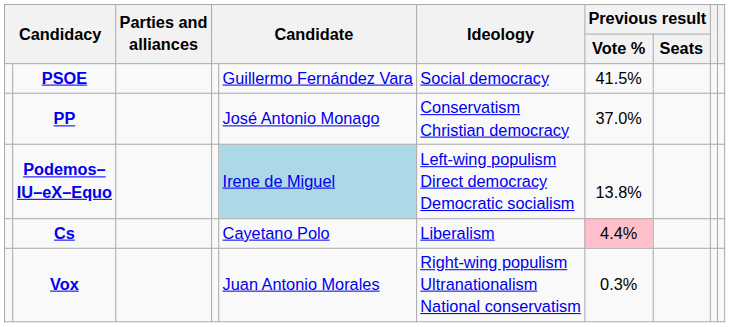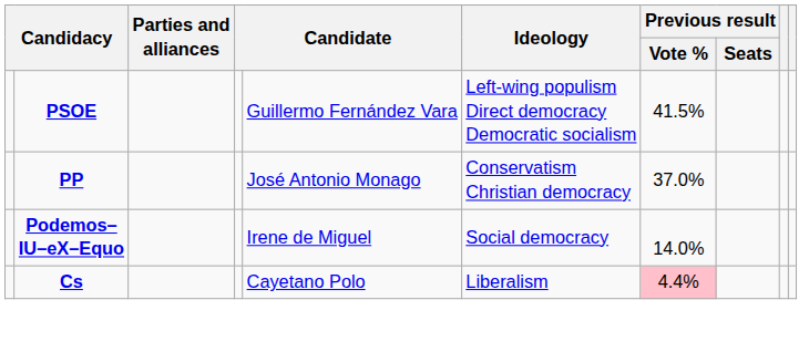PSOE | Ideology: Social democracy -> Left-wing populism Direct democracy Democratic socialism
Podemos– IU–eX–Equo | column 5: lightblue background -> no background
Podemos– IU–eX–Equo | Ideology: Left-wing populism Direct democracy Democratic socialism -> Social democracy
Podemos– IU–eX–Equo | Previous result / Vote %: 13.8% -> 14.0%
- row: Vox | Juan Antonio Morales | Right-wing populism Ultranationalism National conservatism | 0.3%
